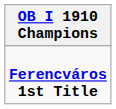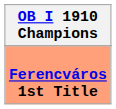row 2 | column 1: no background -> lightsalmon background
